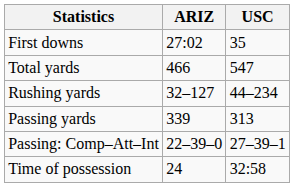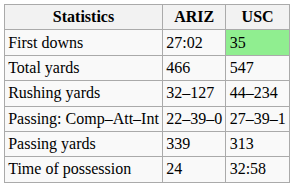First downs | USC: no background -> lightgreen background
rows swapped: Passing yards <-> Passing: Comp–Att–Int
